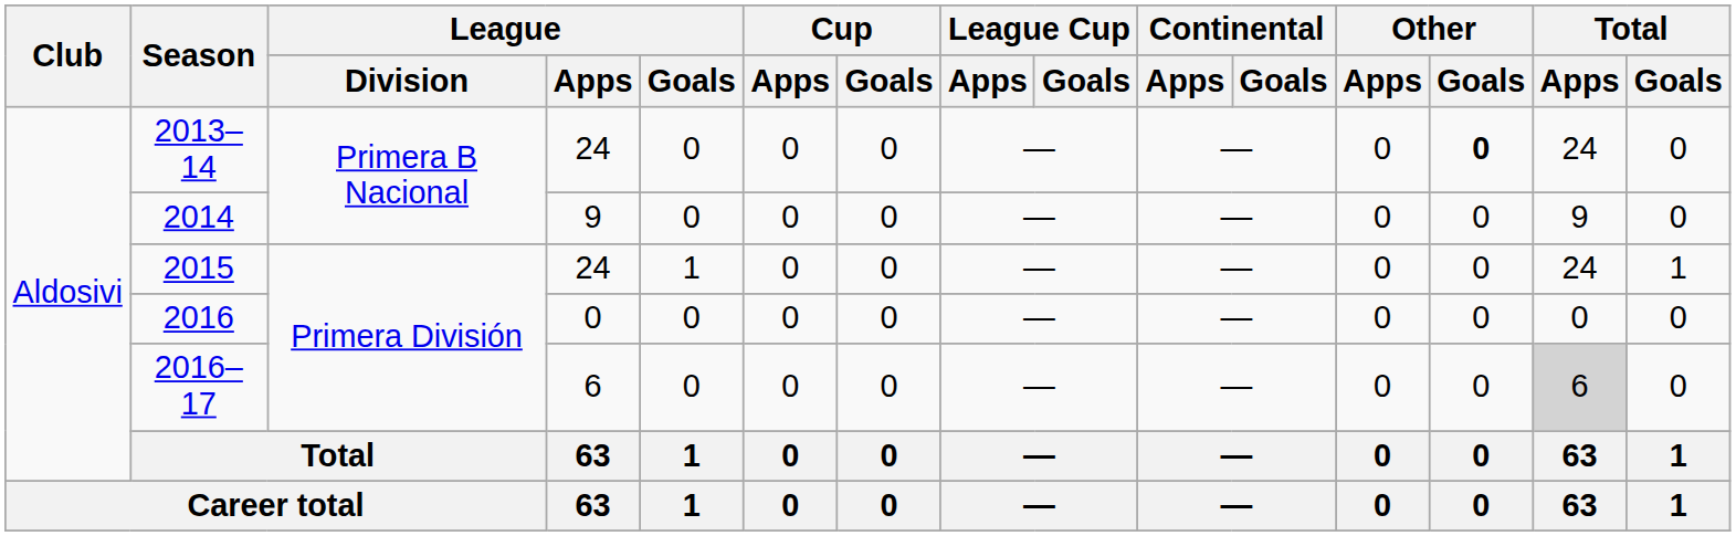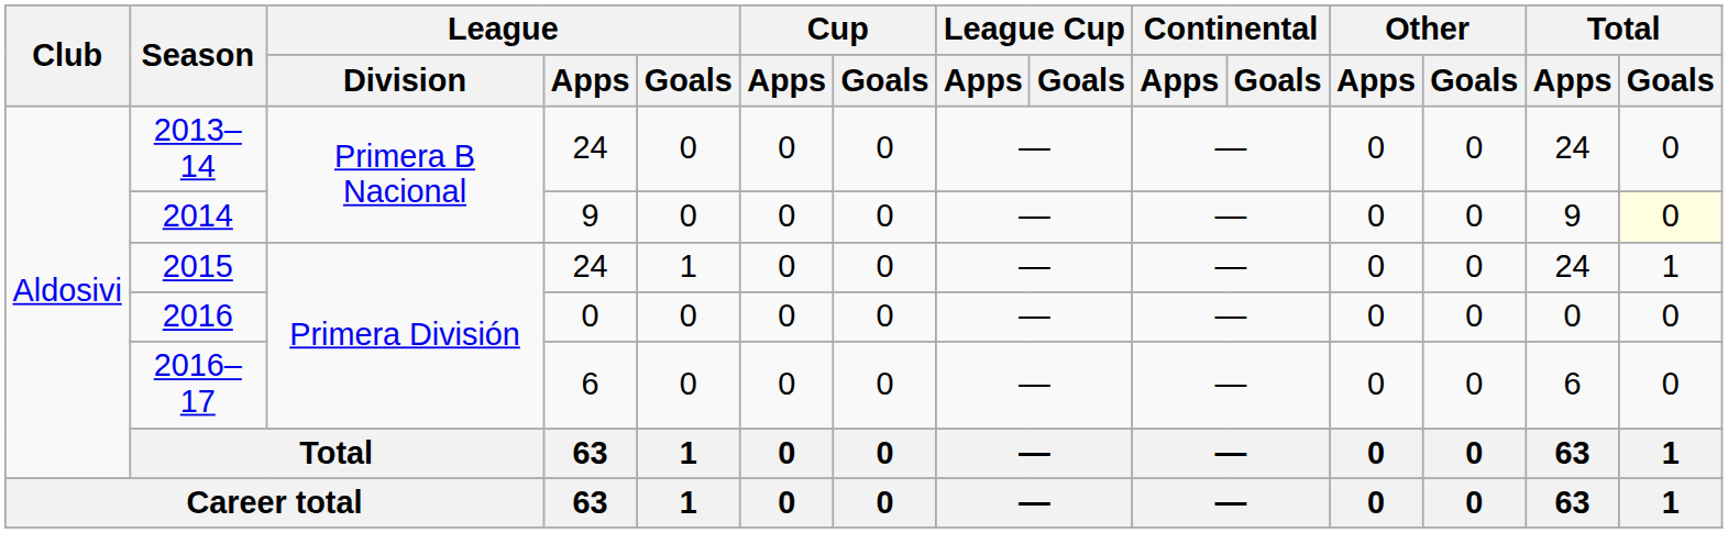2013–14 | Other / Goals: bold -> normal
2014 | Total / Goals: no background -> lightyellow background
2016–17 | Total / Apps: lightgrey background -> no background
